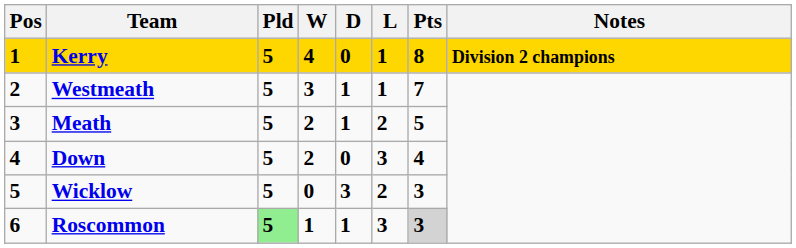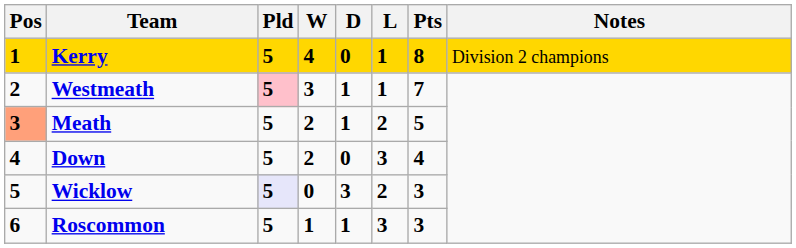Kerry | Notes: bold -> normal
Westmeath | Pld: no background -> pink background
Meath | Pos: no background -> lightsalmon background
Wicklow | Pld: no background -> lavender background
Roscommon | Pld: lightgreen background -> no background
Roscommon | Pts: lightgrey background -> no background
